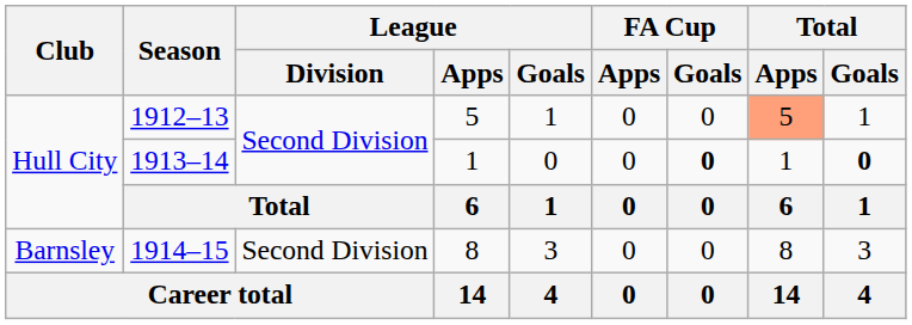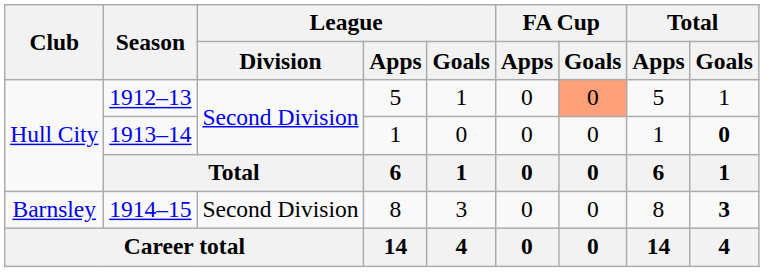1912–13 | FA Cup / Goals: no background -> lightsalmon background
1912–13 | Total / Apps: lightsalmon background -> no background
1913–14 | FA Cup / Goals: bold -> normal
1914–15 | Total / Goals: normal -> bold
